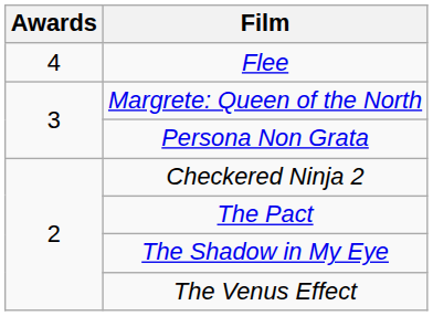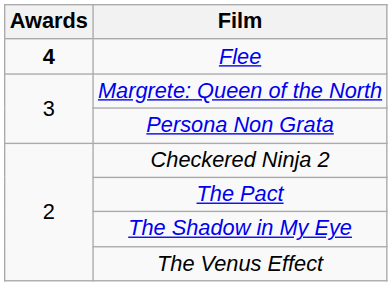Flee | Awards: normal -> bold
